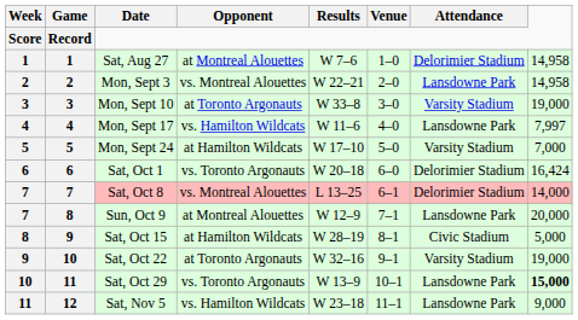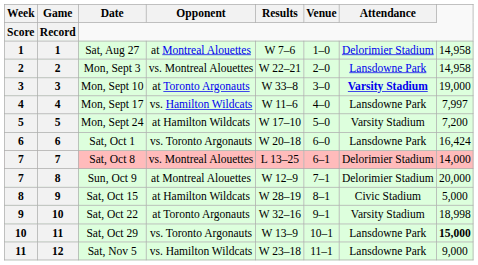Mon, Sept 10 | Attendance: normal -> bold
Mon, Sept 24 | column 8: 7,000 -> 7,200
Sat, Oct 1 | Attendance: Delorimier Stadium -> Lansdowne Park
Sun, Oct 9 | Attendance: Lansdowne Park -> Delorimier Stadium
Sat, Oct 22 | column 8: 19,000 -> 18,998
